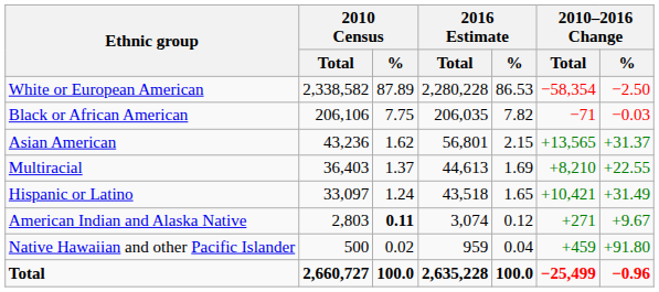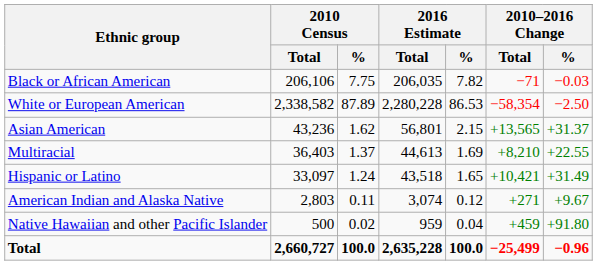rows swapped: White or European American <-> Black or African American
American Indian and Alaska Native | 2010 Census / %: bold -> normal
